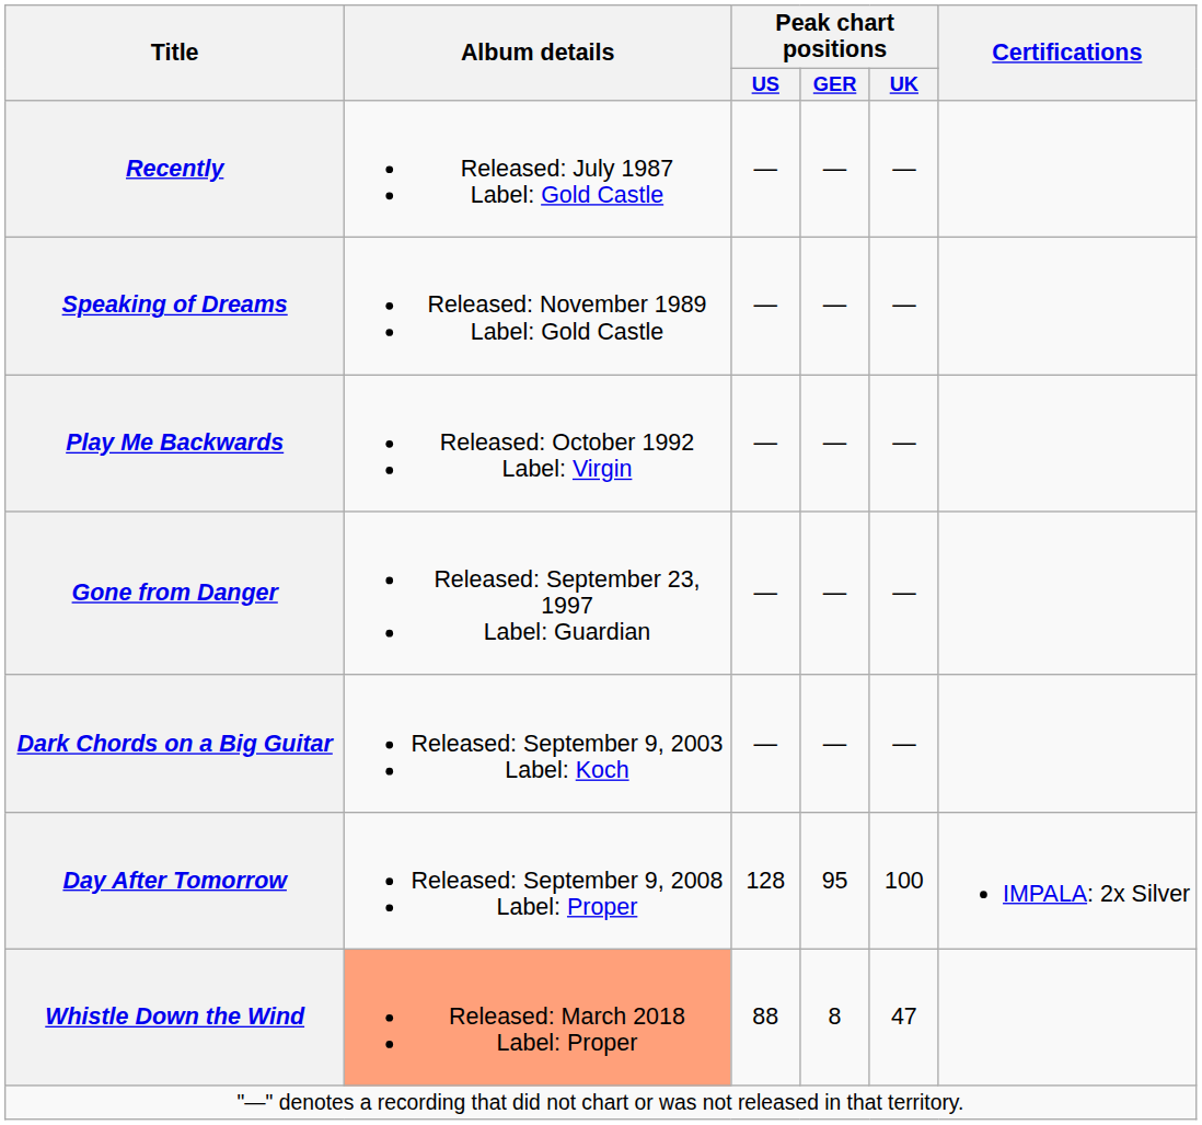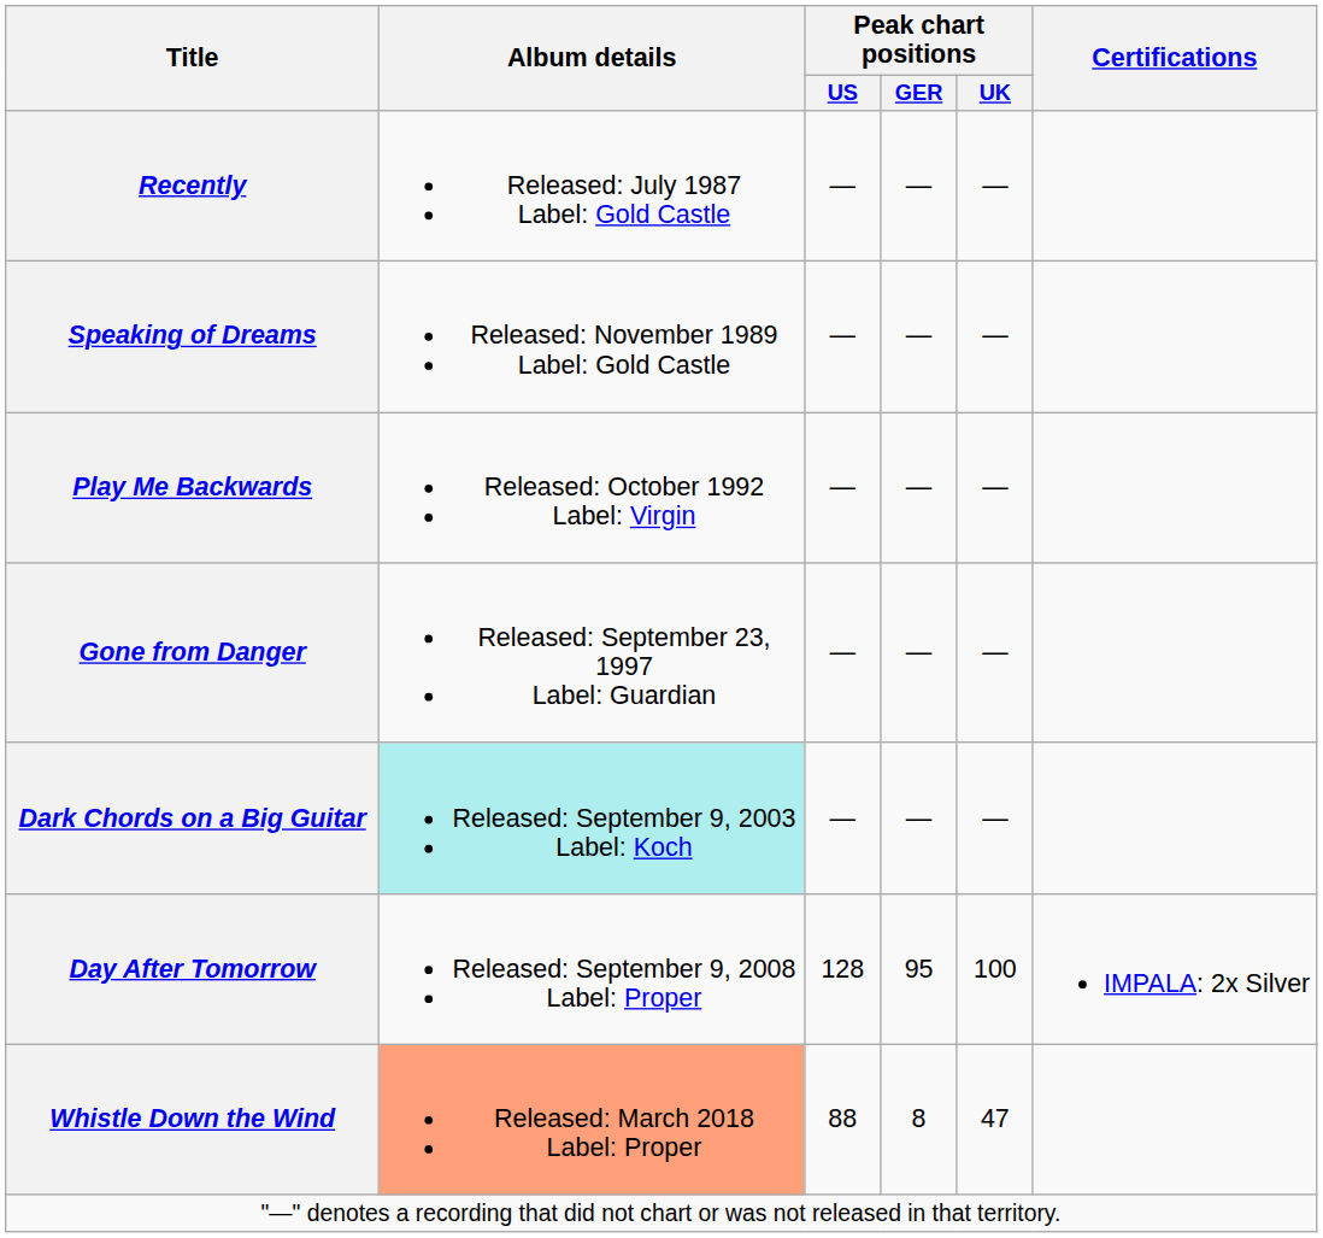Dark Chords on a Big Guitar | Album details: no background -> paleturquoise background
